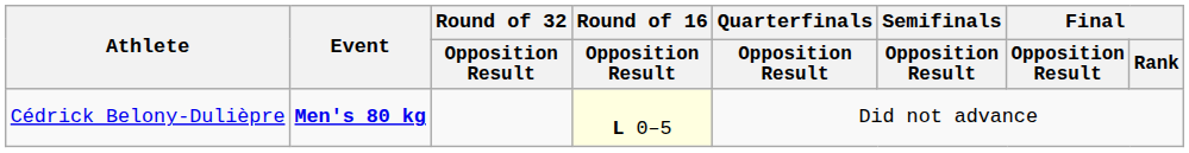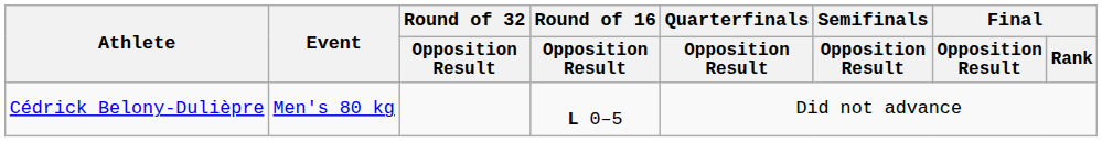Cédrick Belony-Dulièpre | Event: bold -> normal
Cédrick Belony-Dulièpre | Round of 16 / Opposition Result: lightyellow background -> no background
